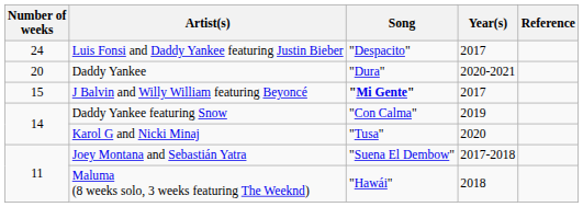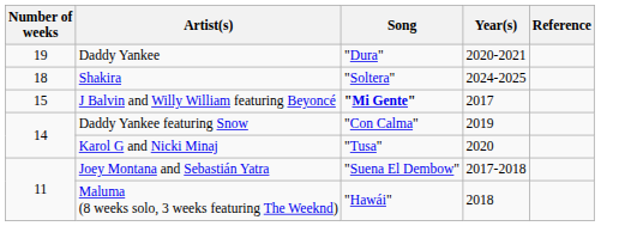- row: 24 | Luis Fonsi and Daddy Yankee featuring Justin Bieber | "Despacito" | 2017
Daddy Yankee | Number of weeks: 20 -> 19
+ row: 18 | Shakira | "Soltera" | 2024-2025
